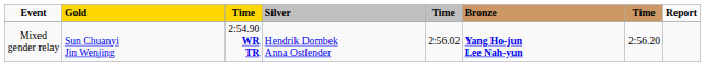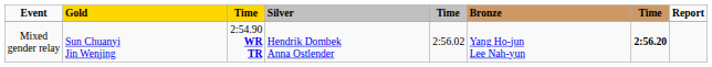Mixed gender relay | Bronze: bold -> normal
Mixed gender relay | column 7: normal -> bold
